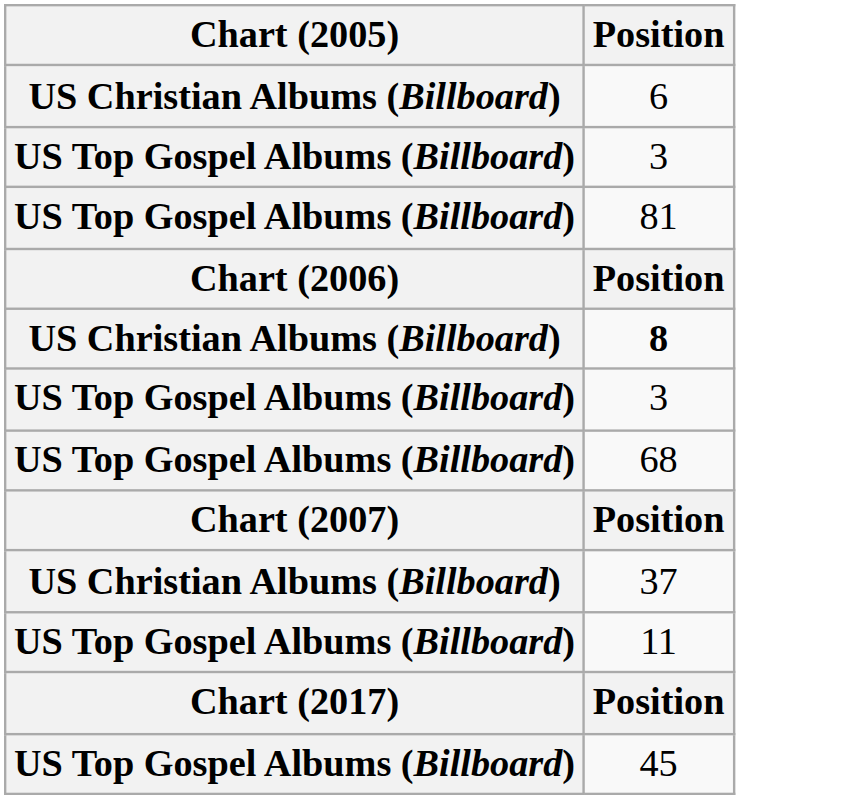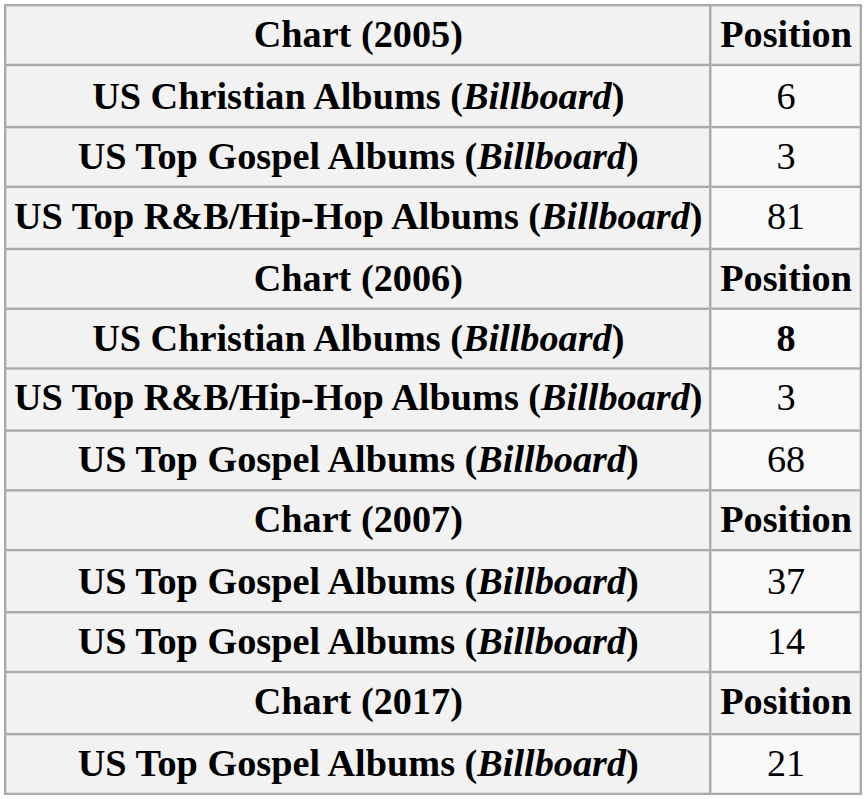row 4 | Chart (2005): US Top Gospel Albums (Billboard) -> US Top R&B/Hip-Hop Albums (Billboard)
row 7 | Chart (2005): US Top Gospel Albums (Billboard) -> US Top R&B/Hip-Hop Albums (Billboard)
row 10 | Chart (2005): US Christian Albums (Billboard) -> US Top Gospel Albums (Billboard)
row 11 | Position: 11 -> 14
row 13 | Position: 45 -> 21
